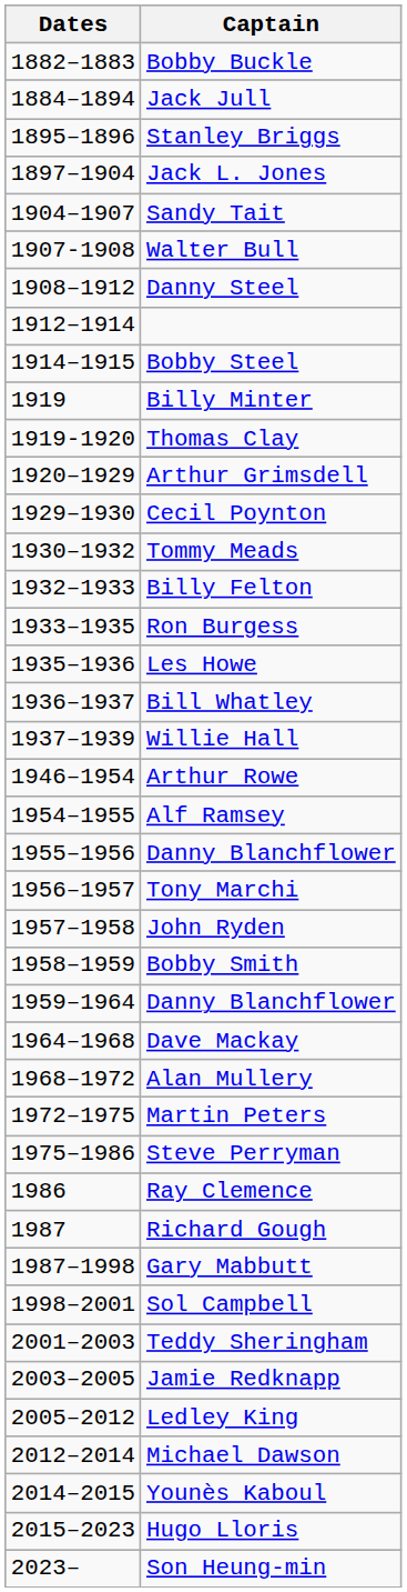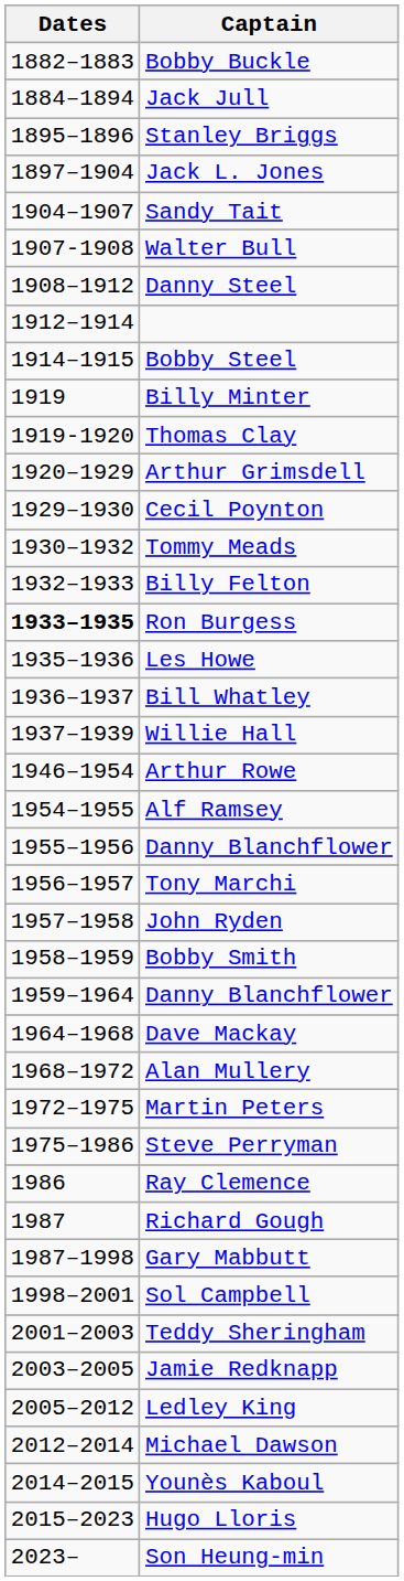row 17 | Dates: normal -> bold
